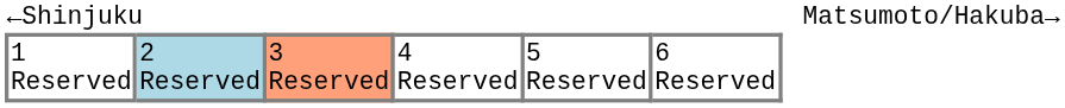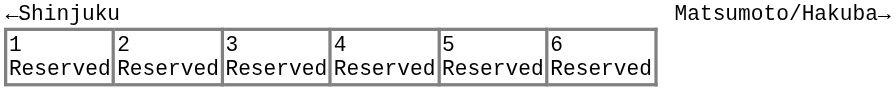1 Reserved | column 2: lightblue background -> no background
1 Reserved | column 3: lightsalmon background -> no background
